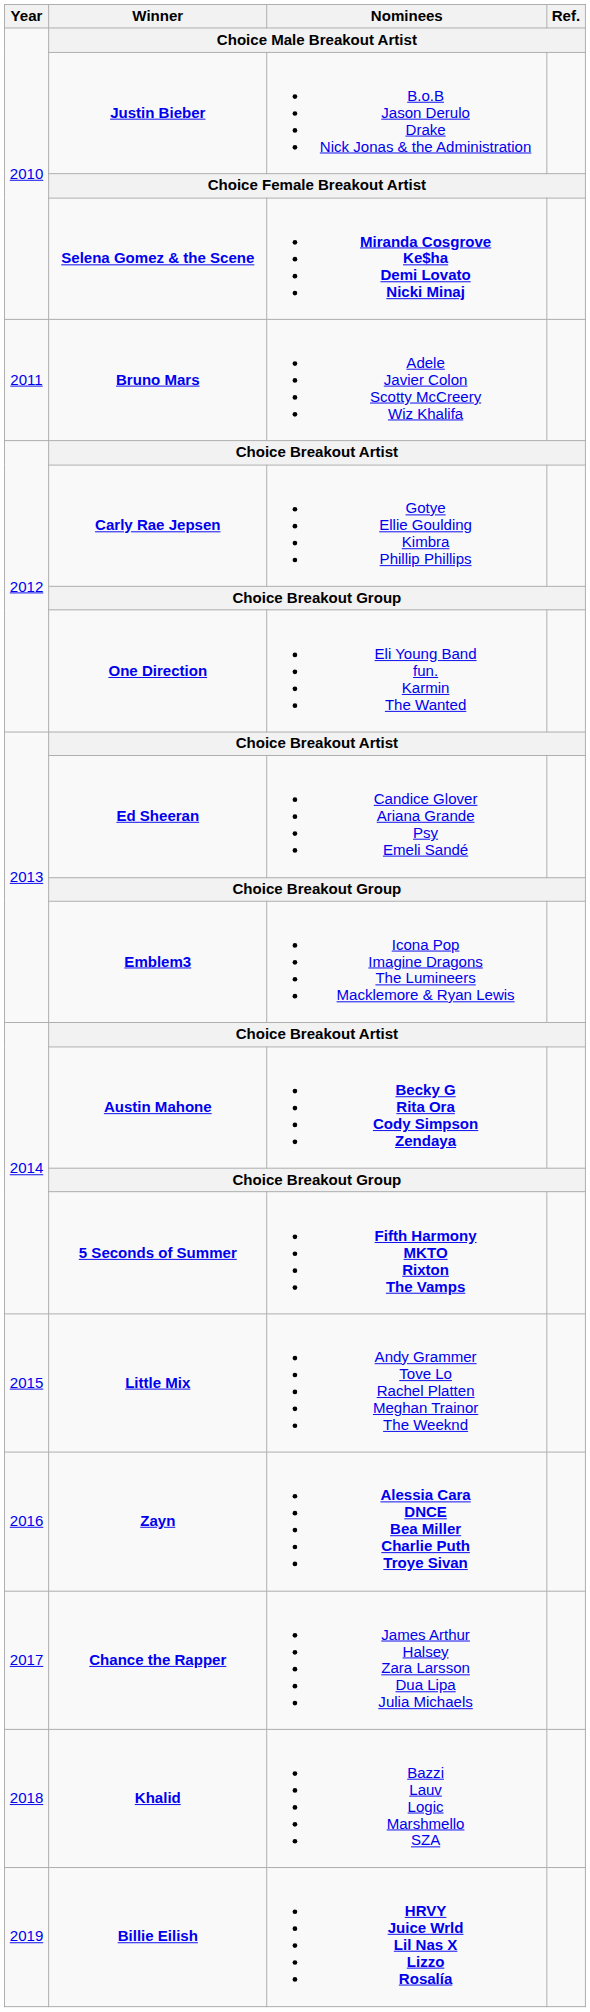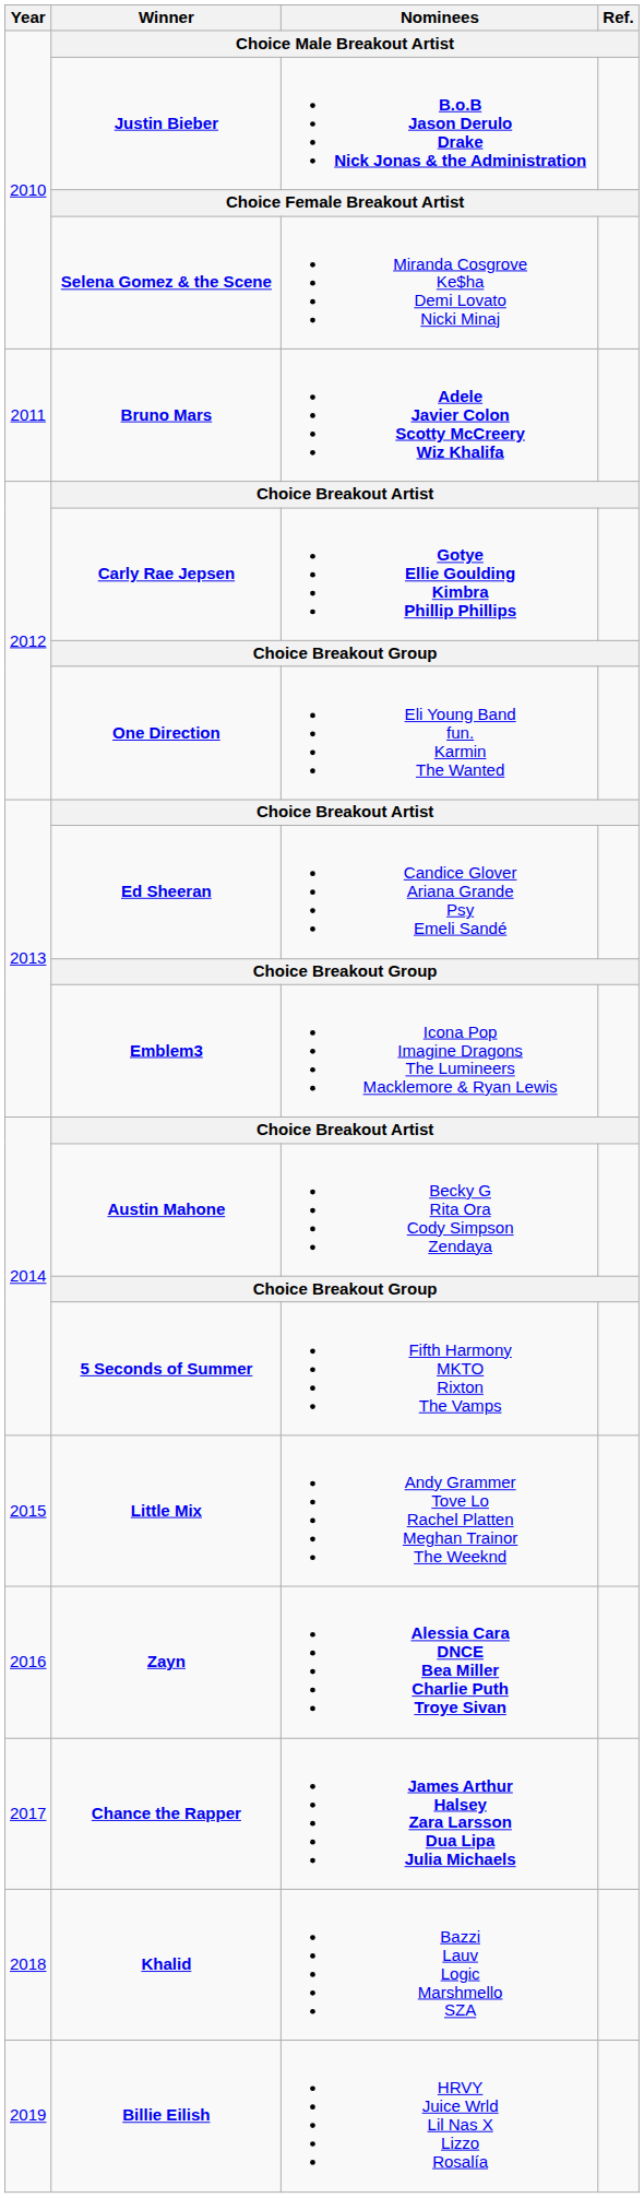Justin Bieber | Nominees: normal -> bold
Selena Gomez & the Scene | Nominees: bold -> normal
Bruno Mars | Nominees: normal -> bold
Carly Rae Jepsen | Nominees: normal -> bold
Austin Mahone | Nominees: bold -> normal
5 Seconds of Summer | Nominees: bold -> normal
Chance the Rapper | Nominees: normal -> bold
Billie Eilish | Nominees: bold -> normal
